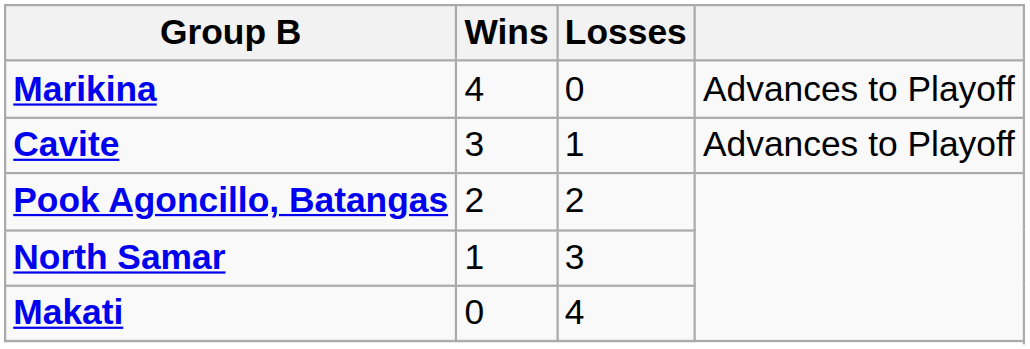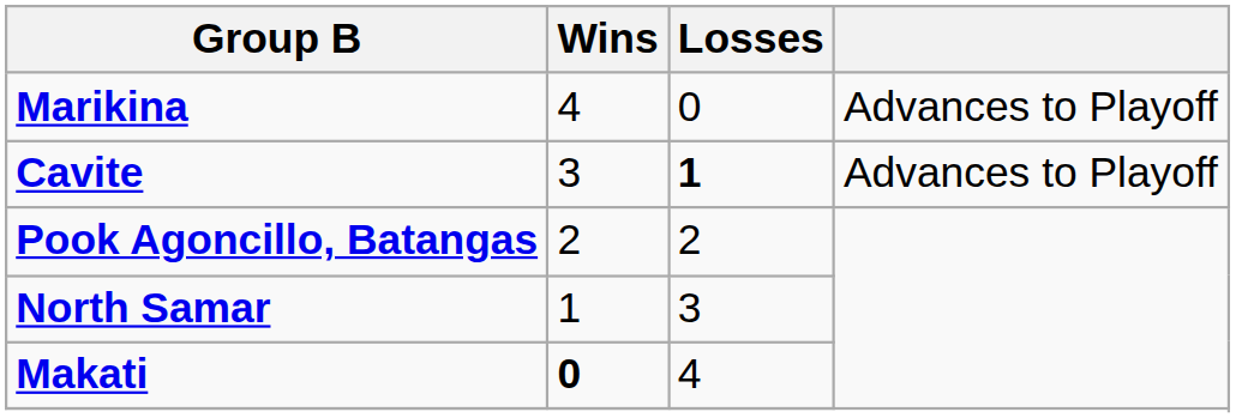Cavite | Losses: normal -> bold
Makati | Wins: normal -> bold
